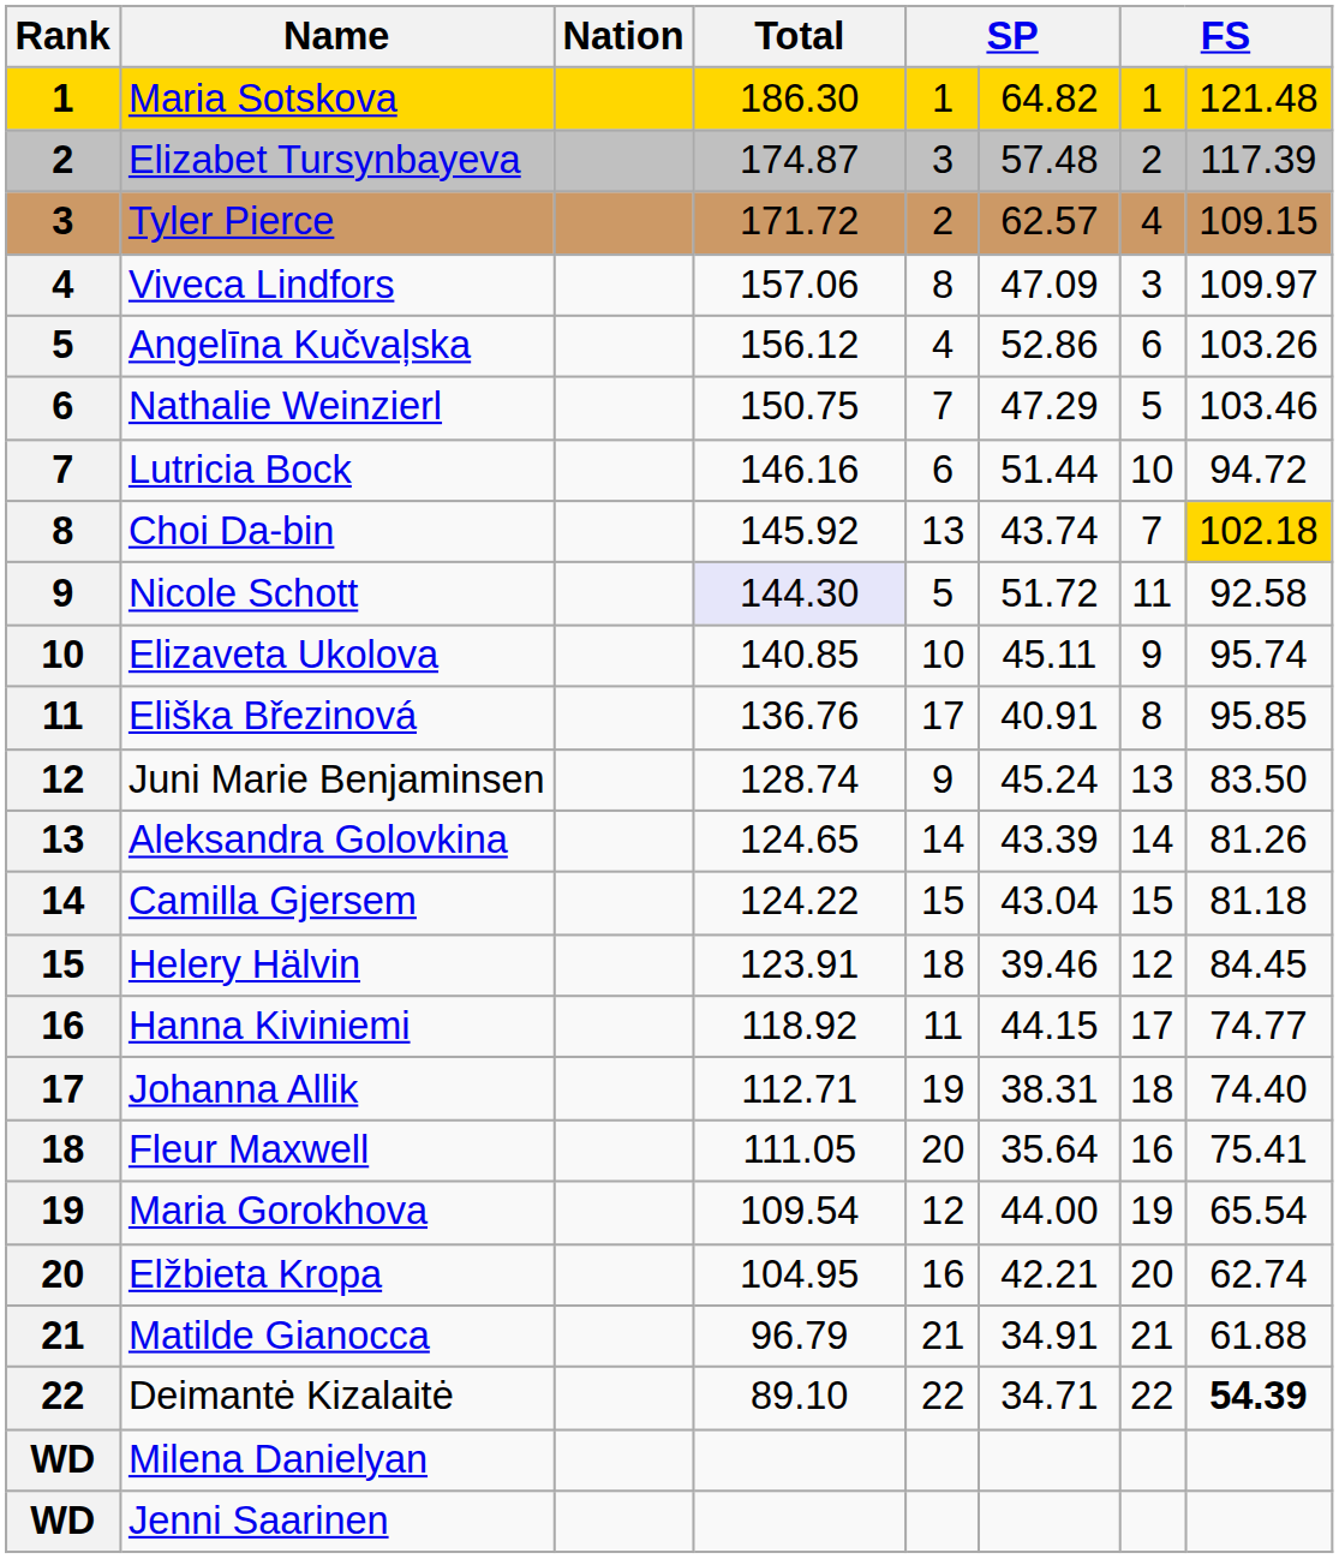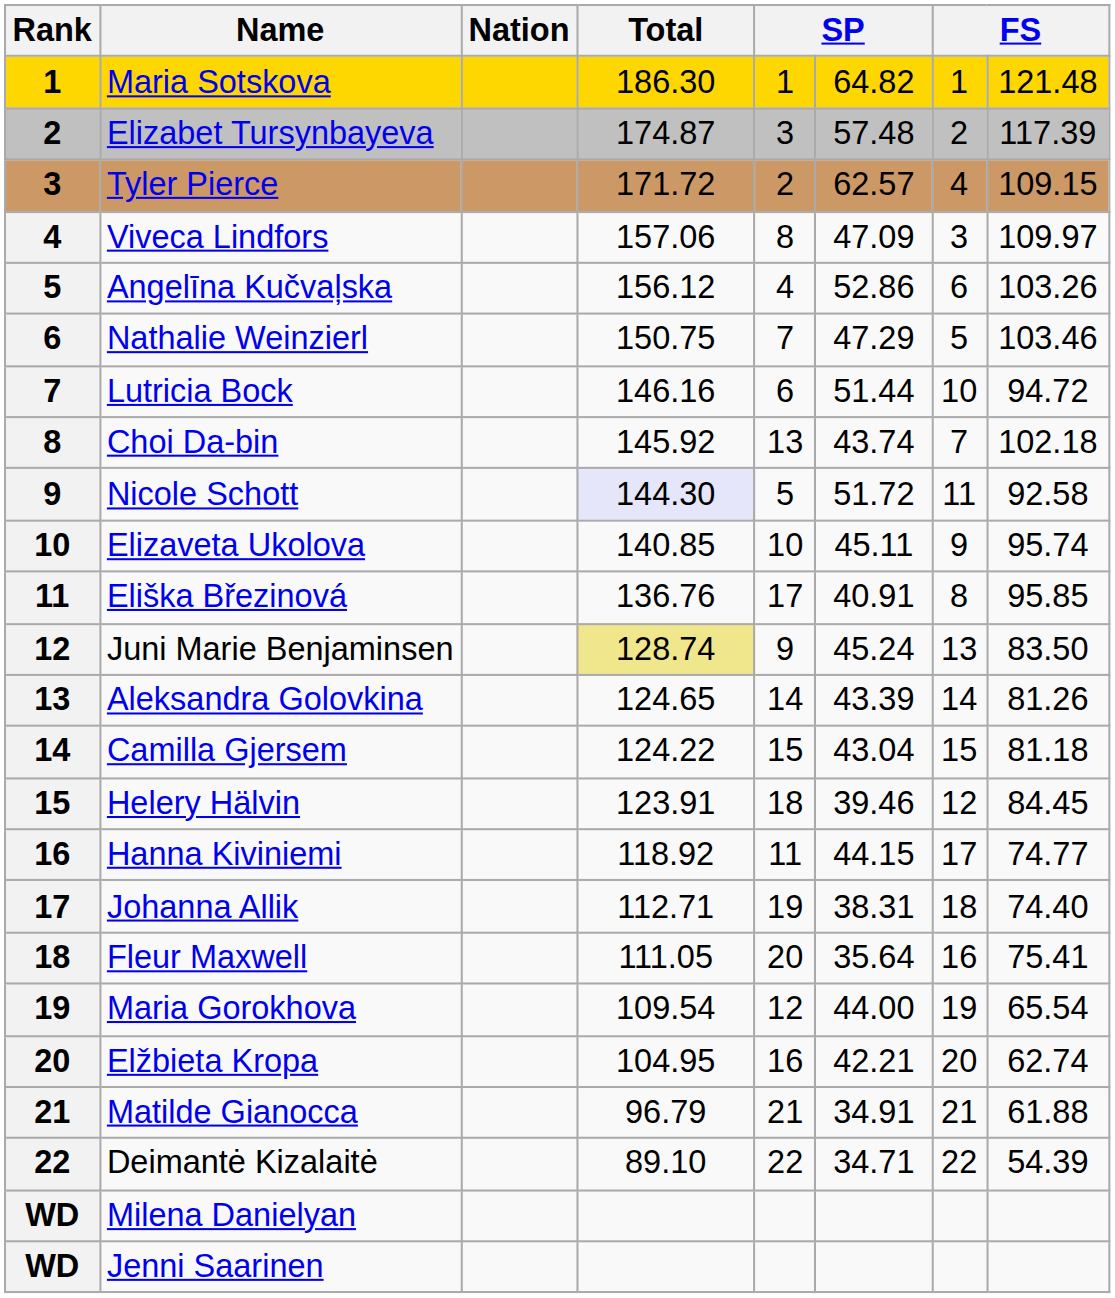Choi Da-bin | column 8: gold background -> no background
Juni Marie Benjaminsen | Total: no background -> khaki background
Deimantė Kizalaitė | column 8: bold -> normal
